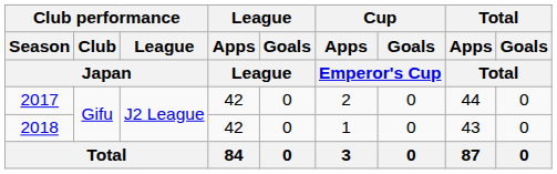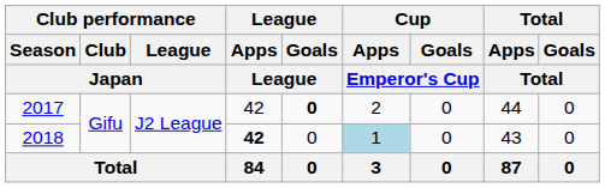2017 | League / Goals / League: normal -> bold
2018 | League / Apps / League: normal -> bold
2018 | Cup / Apps / Emperor's Cup: no background -> lightblue background
